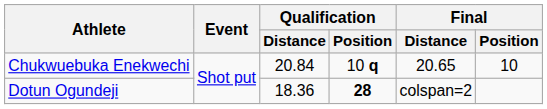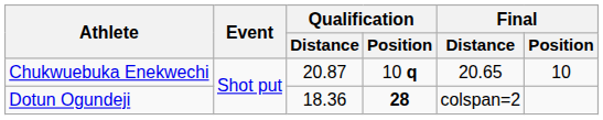Chukwuebuka Enekwechi | Qualification / Distance: 20.84 -> 20.87
